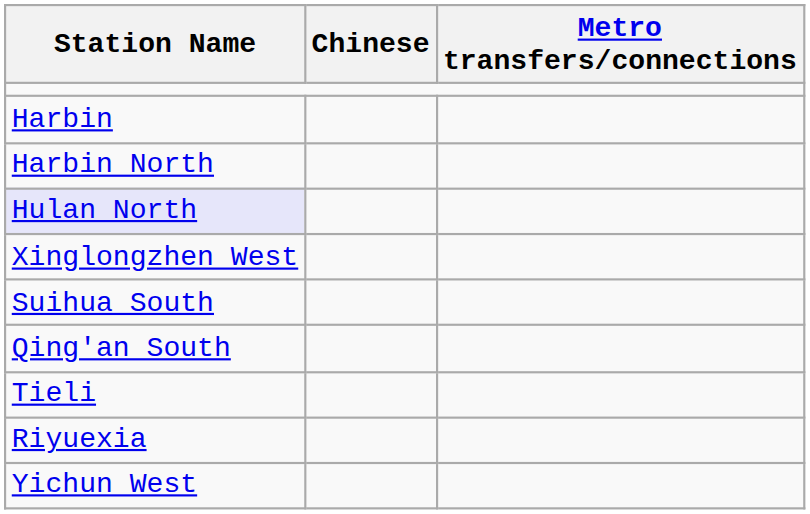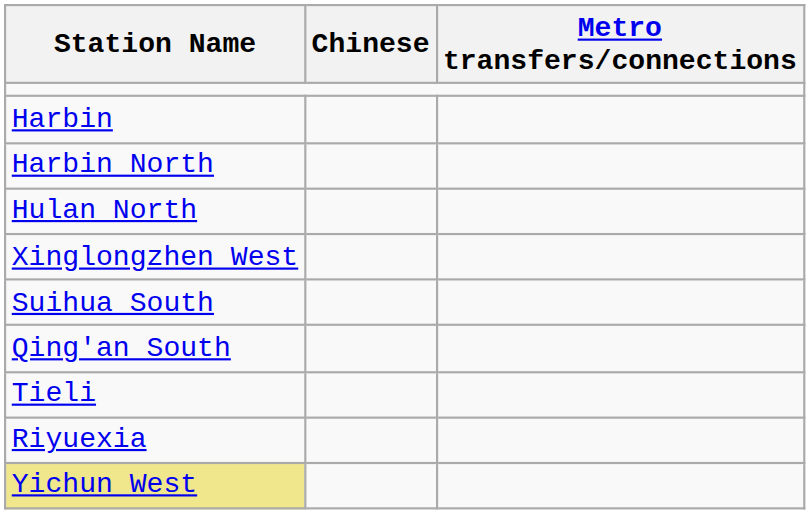Hulan North | Station Name: lavender background -> no background
Yichun West | Station Name: no background -> khaki background
